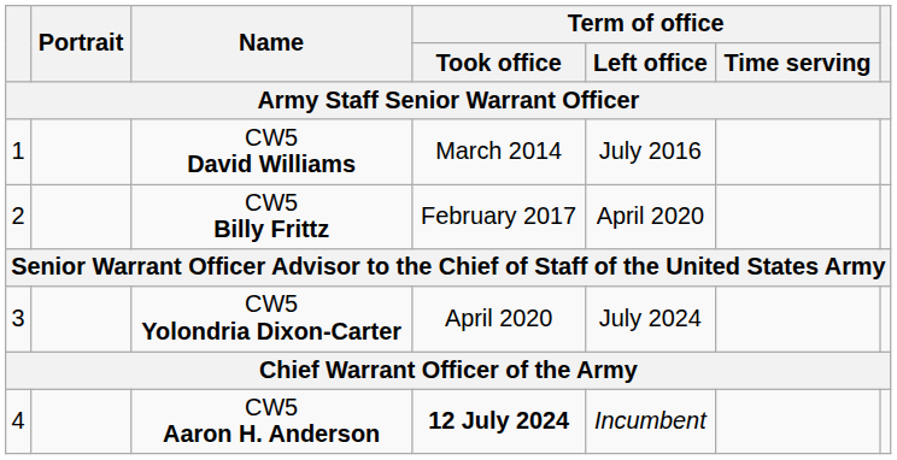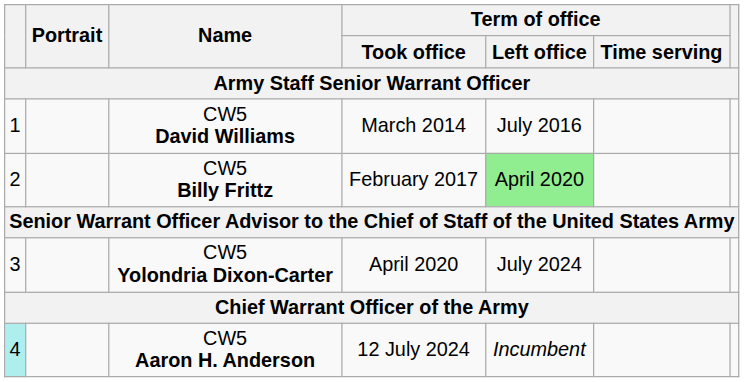CW5 Billy Frittz | Term of office / Left office: no background -> lightgreen background
CW5 Aaron H. Anderson | column 1: no background -> paleturquoise background
CW5 Aaron H. Anderson | Term of office / Took office: bold -> normal
